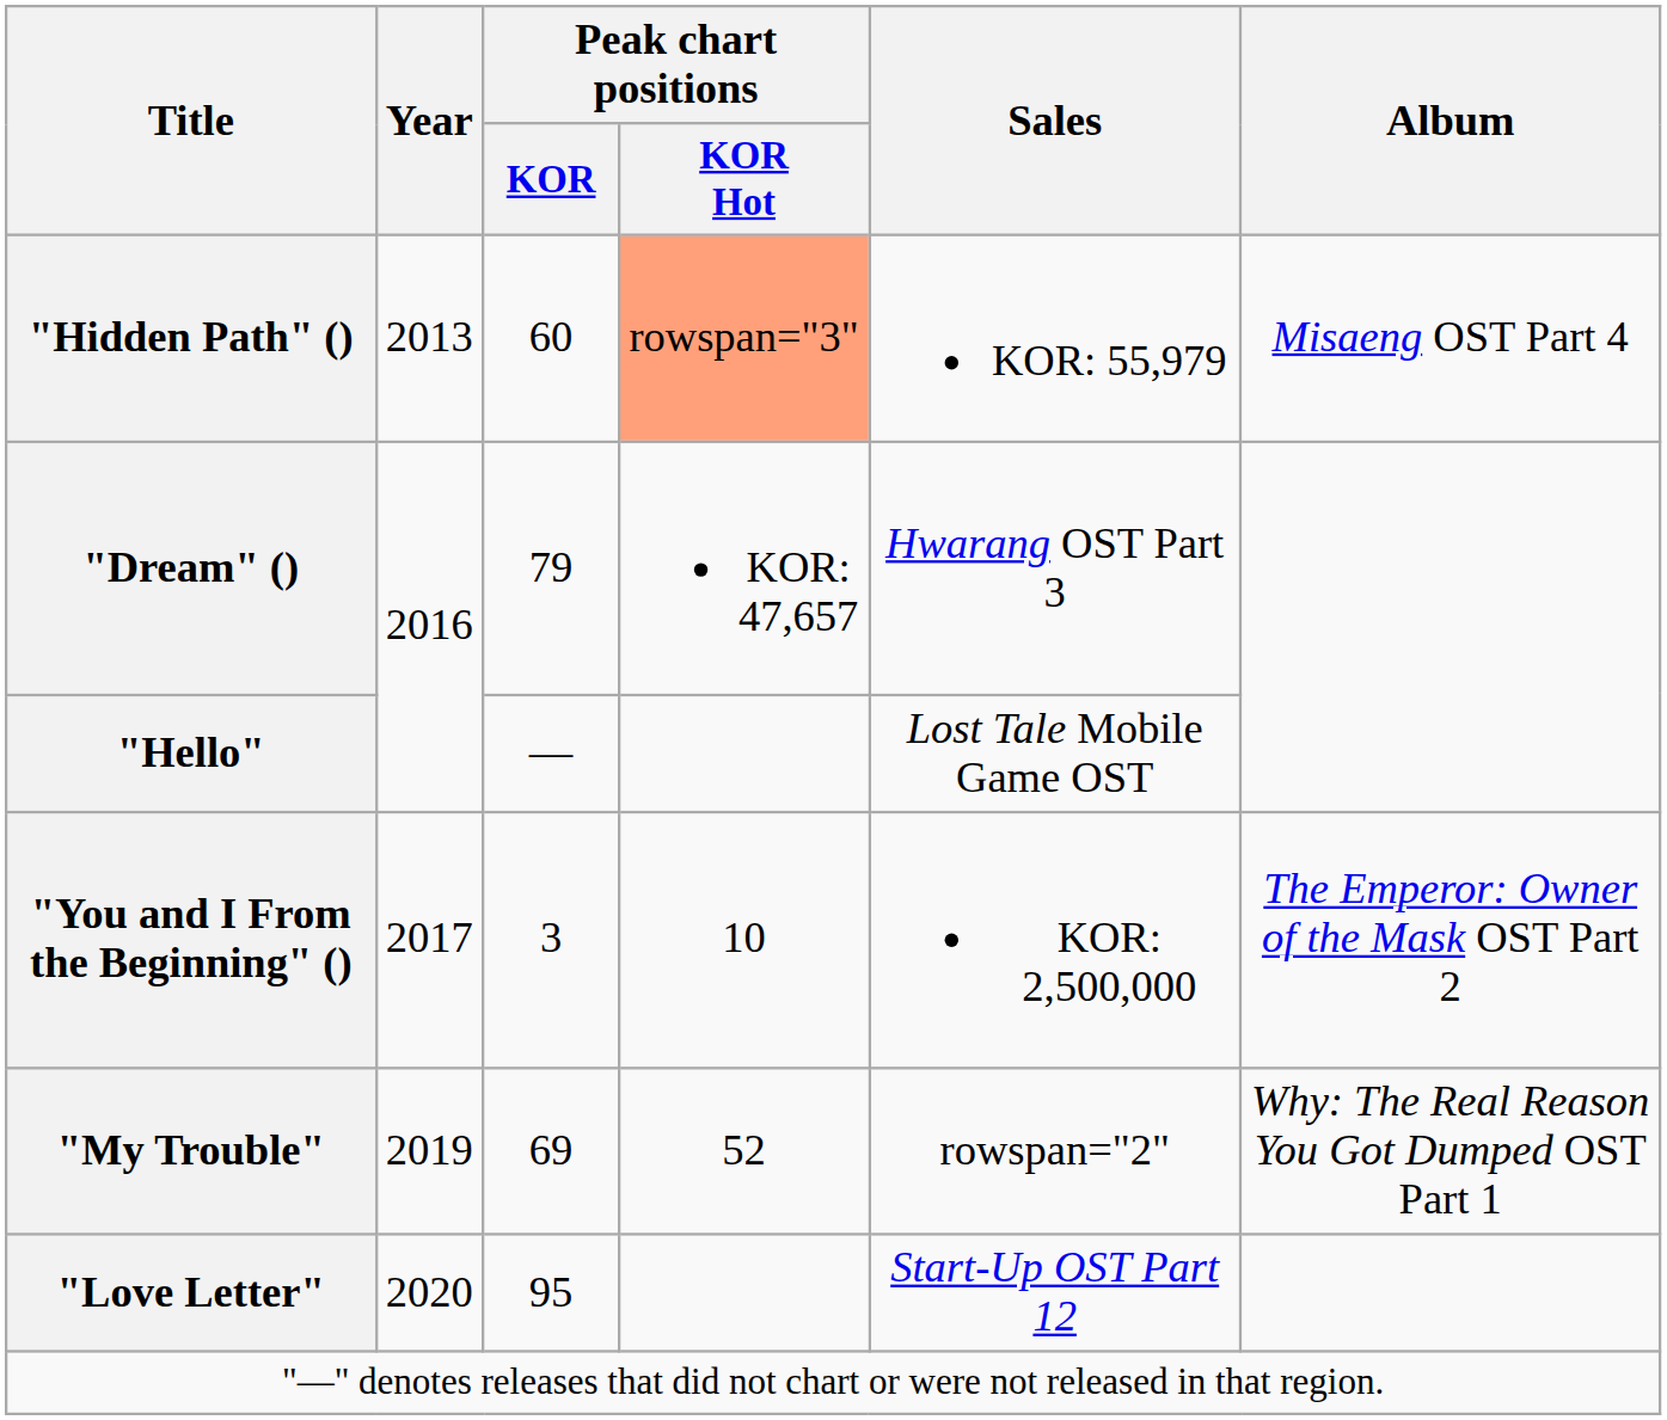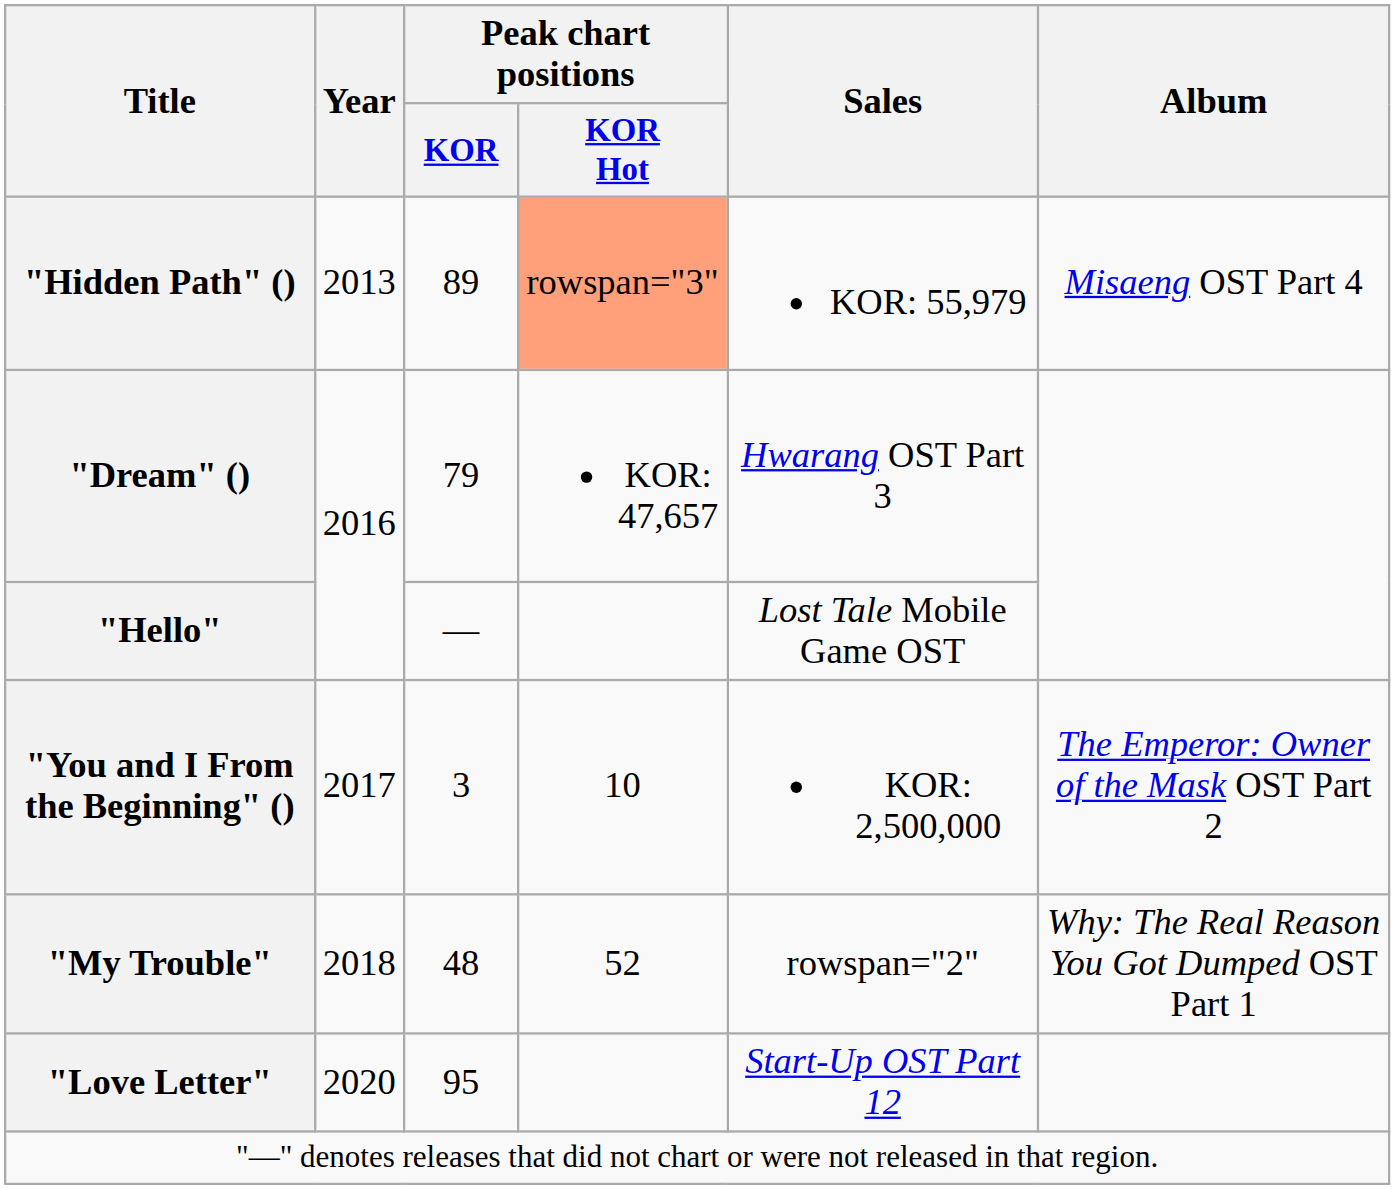"Hidden Path" () | Peak chart positions / KOR: 60 -> 89
"My Trouble" | Year: 2019 -> 2018
"My Trouble" | Peak chart positions / KOR: 69 -> 48
